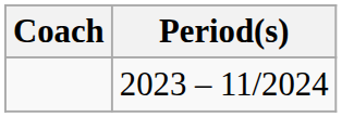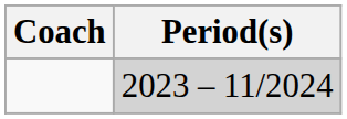row 2 | Period(s): no background -> lightgrey background
